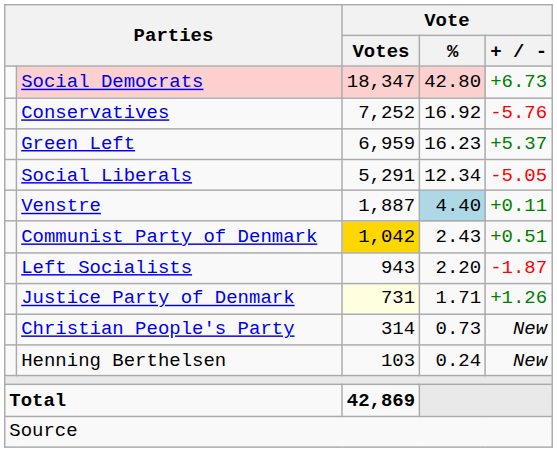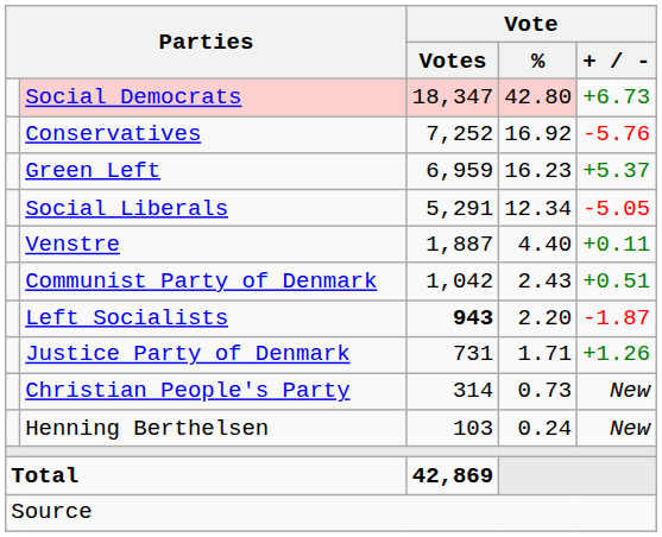Venstre | Vote / %: lightblue background -> no background
Communist Party of Denmark | Vote / Votes: gold background -> no background
Left Socialists | Vote / Votes: normal -> bold
Justice Party of Denmark | Vote / Votes: lightyellow background -> no background
